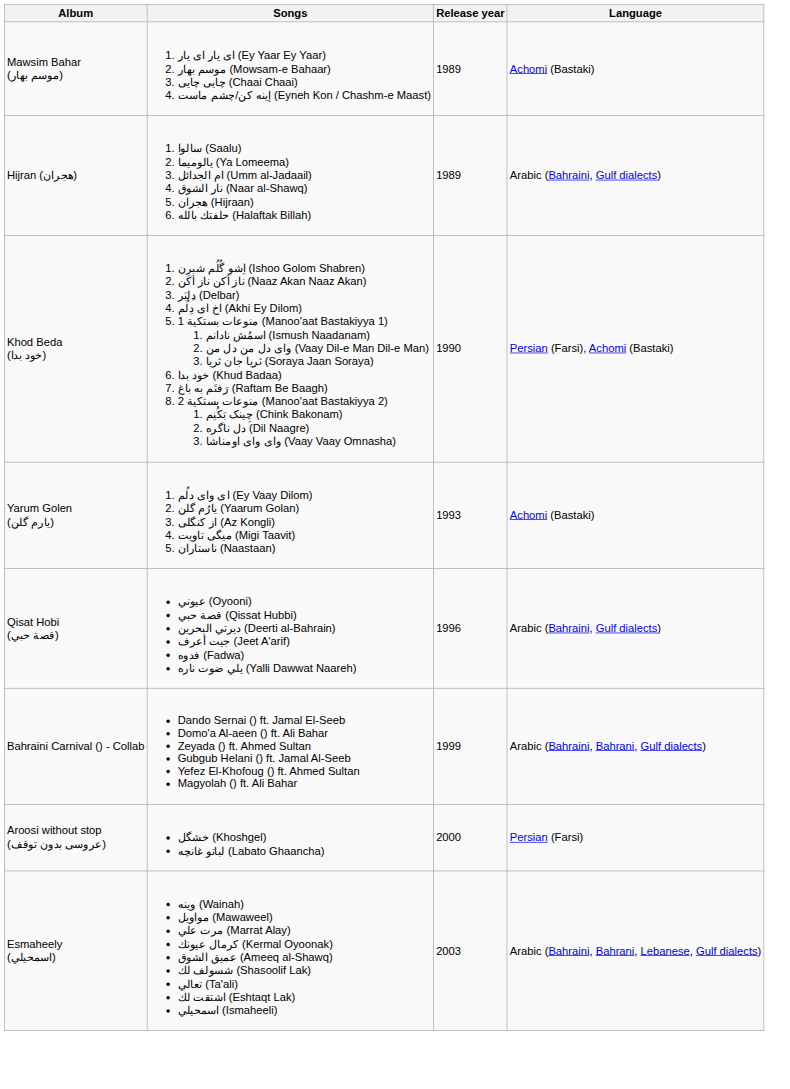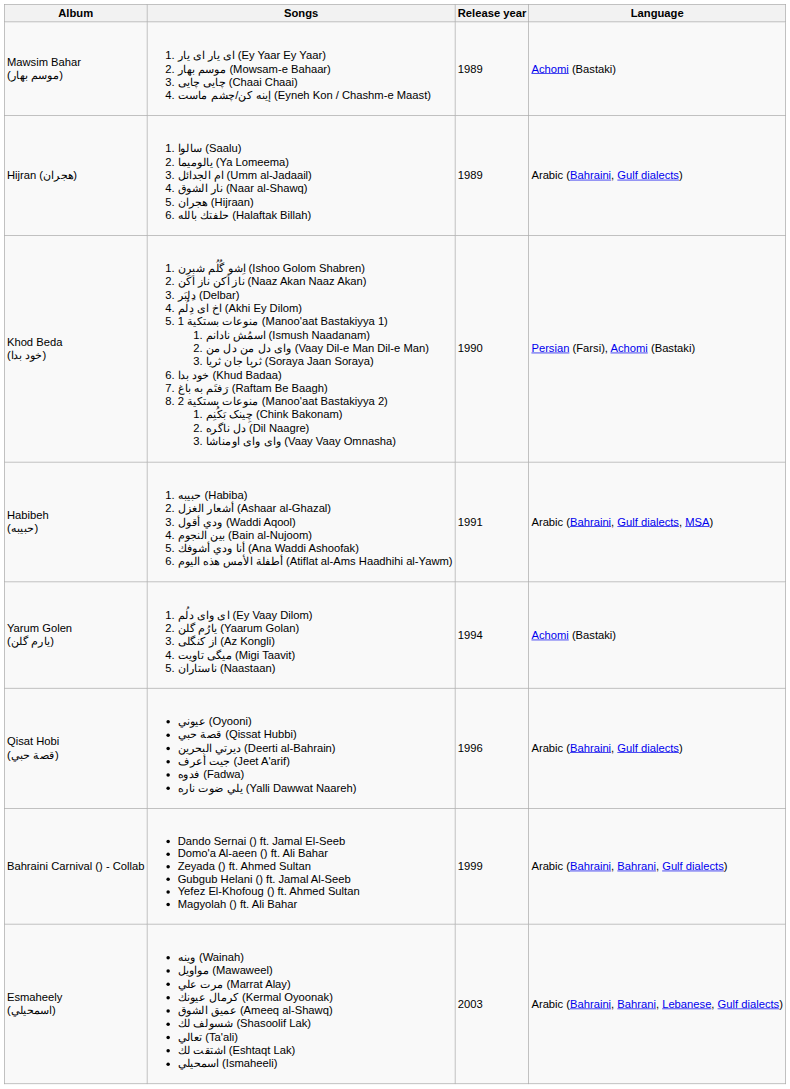+ row: Habibeh (حبيبه) | حبيبه (Habiba) أشعار الغزل (Ashaar al-Ghazal) ودي أقول (Waddi Aqool) بين النجوم (Bain al-Nujoom) أنا ودي أشوفك (Ana Waddi Ashoofak) أطفلة الأمس هذه اليوم (Atiflat al-Ams Haadhihi al-Yawm) | 1991 | Arabic (Bahraini, Gulf dialects, MSA)
Yarum Golen (یارم گلن) | Release year: 1993 -> 1994
- row: Aroosi without stop (عروسی بدون توقف) | خشگل (Khoshgel) لباتو غانچه (Labato Ghaancha) | 2000 | Persian (Farsi)
